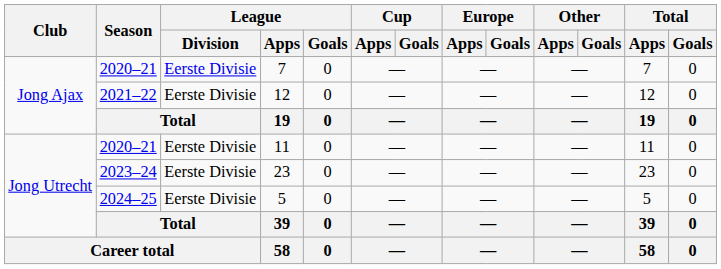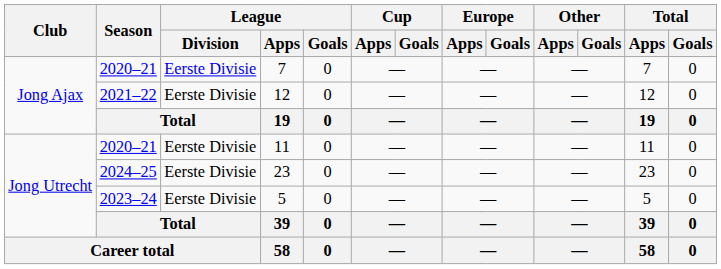row 7 | Season: 2023–24 -> 2024–25
row 8 | Season: 2024–25 -> 2023–24
